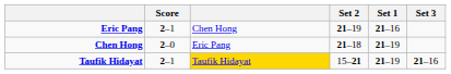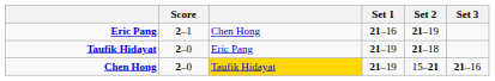columns swapped: Set 1 <-> Set 2
row 3 | column 1: Chen Hong -> Taufik Hidayat
row 4 | column 1: Taufik Hidayat -> Chen Hong
row 4 | Score: 2–1 -> 2–0
